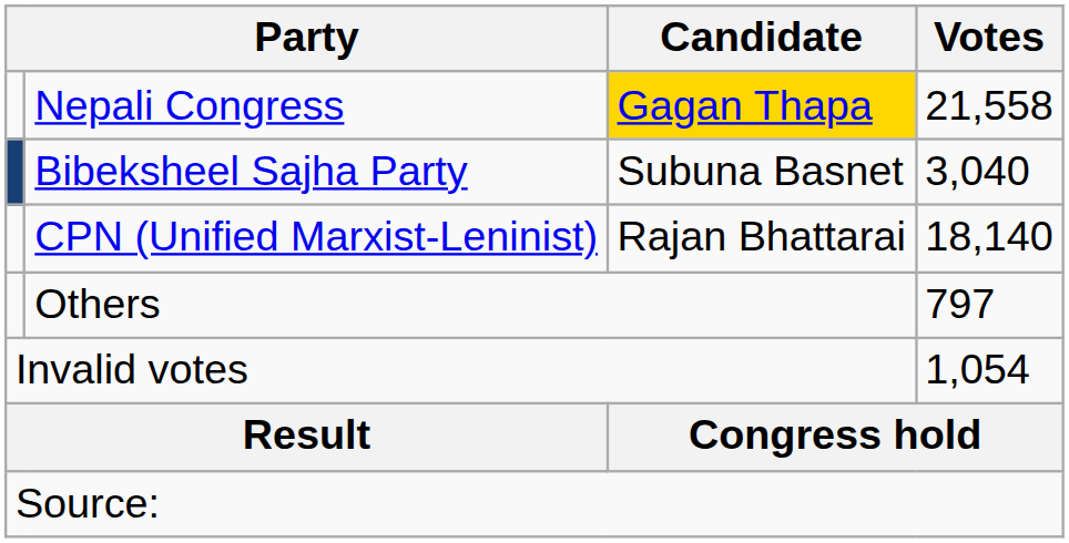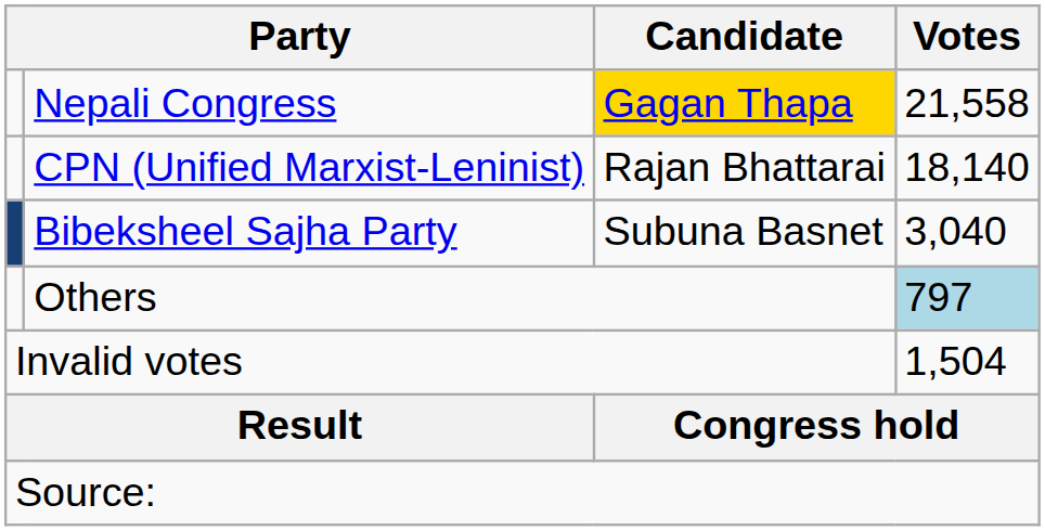rows swapped: CPN (Unified Marxist-Leninist) <-> Bibeksheel Sajha Party
Others | Votes: no background -> lightblue background
Invalid votes | Votes: 1,054 -> 1,504
